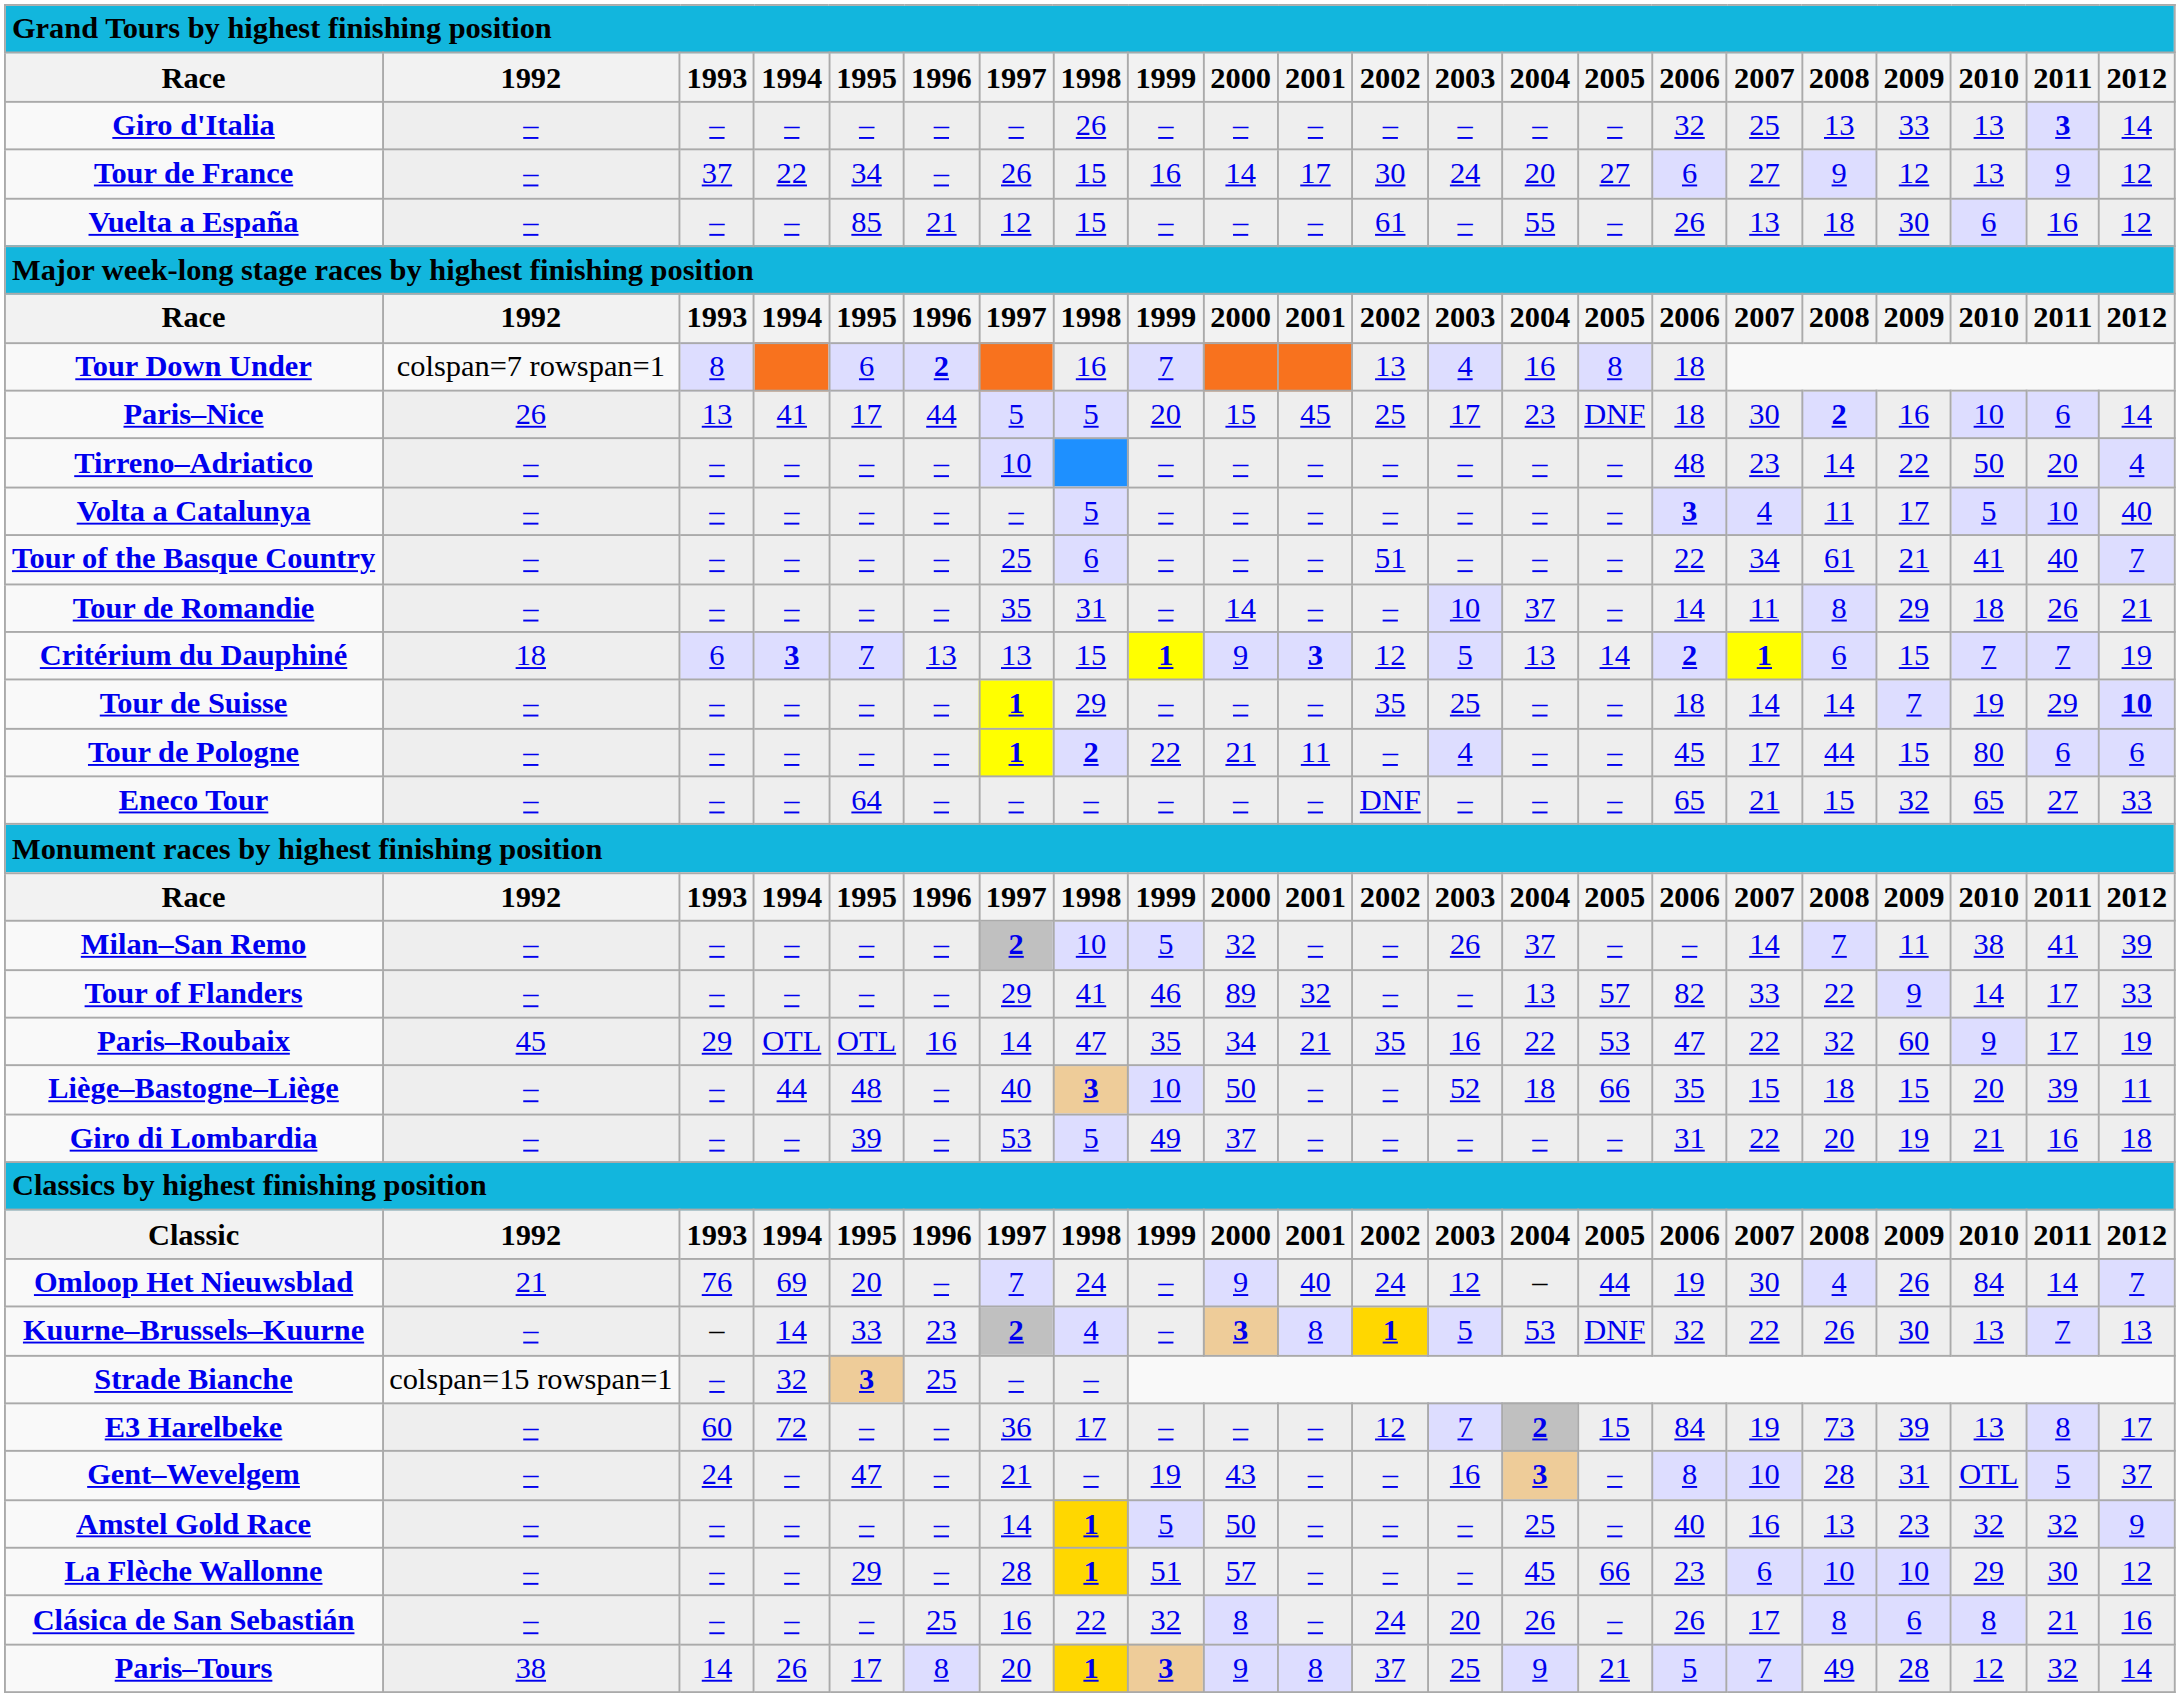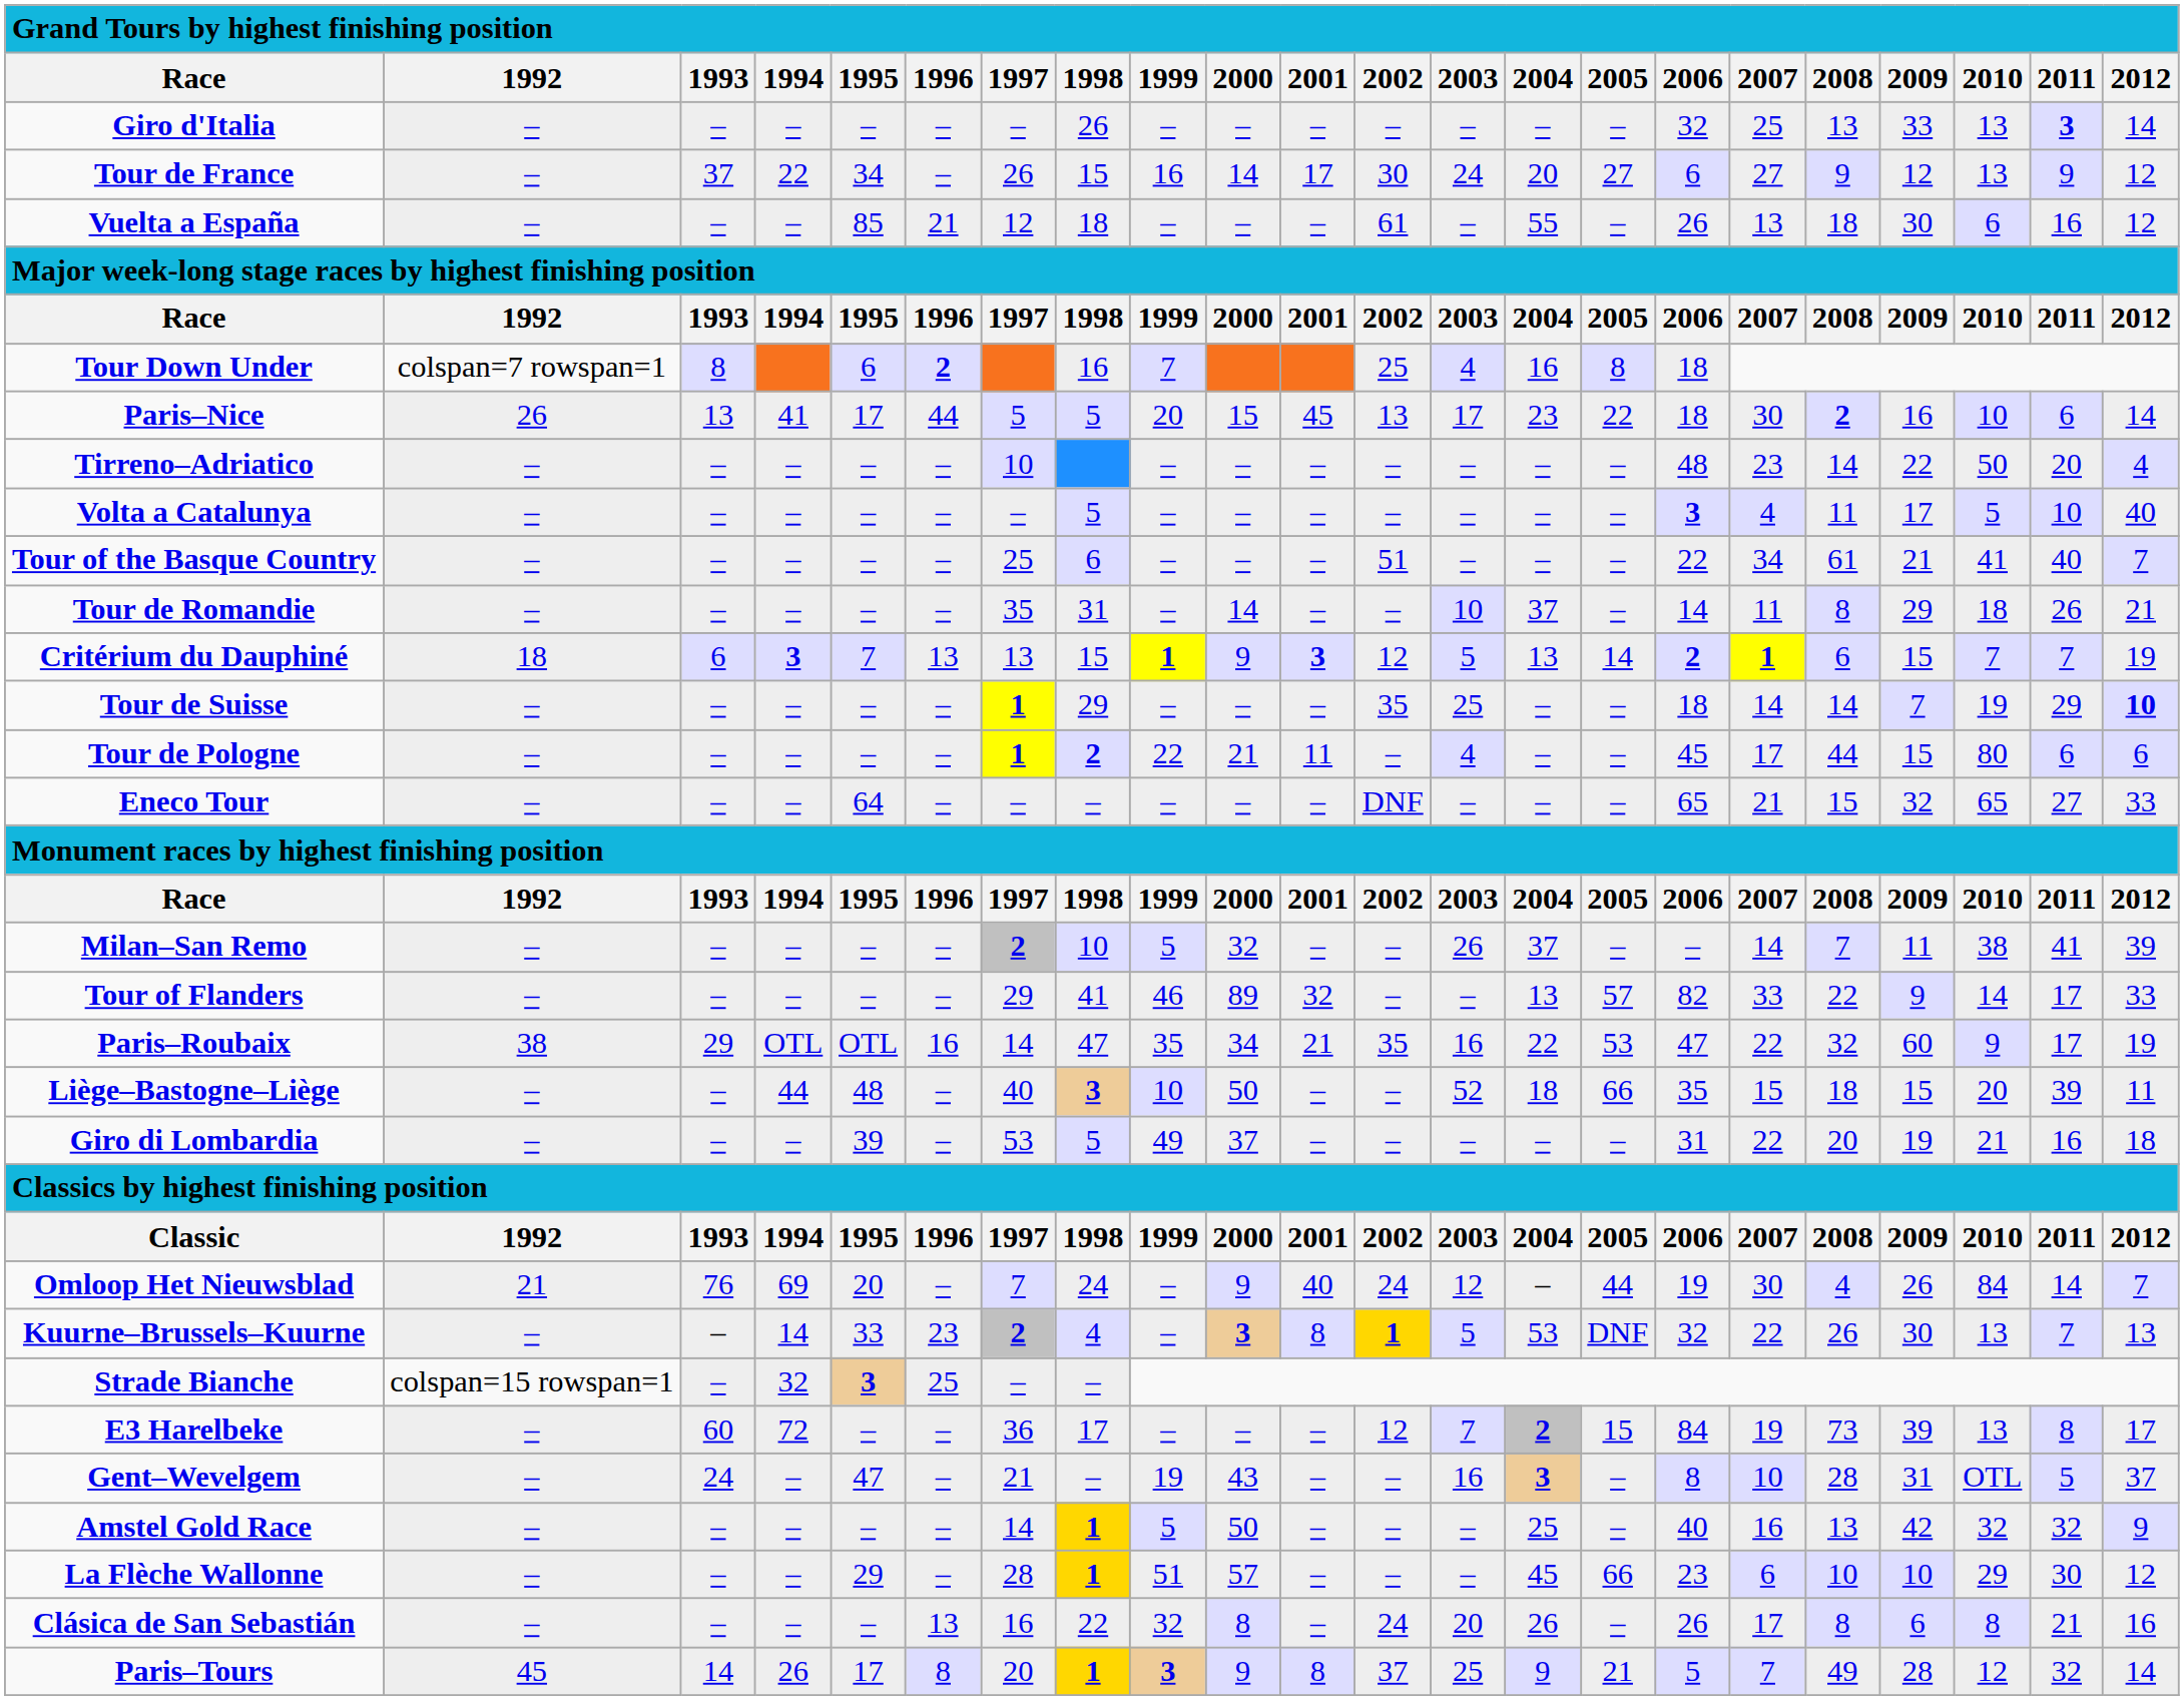Vuelta a España | 1998: 15 -> 18
Tour Down Under | 2002: 13 -> 25
Paris–Nice | 2002: 25 -> 13
Paris–Nice | 2005: DNF -> 22
Paris–Roubaix | 1992: 45 -> 38
Amstel Gold Race | 2009: 23 -> 42
Clásica de San Sebastián | 1996: 25 -> 13
Paris–Tours | 1992: 38 -> 45
